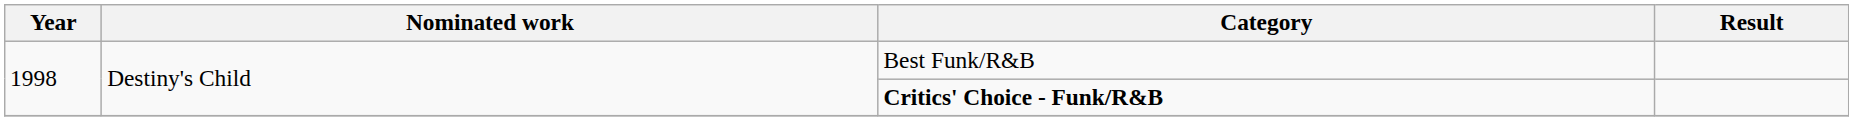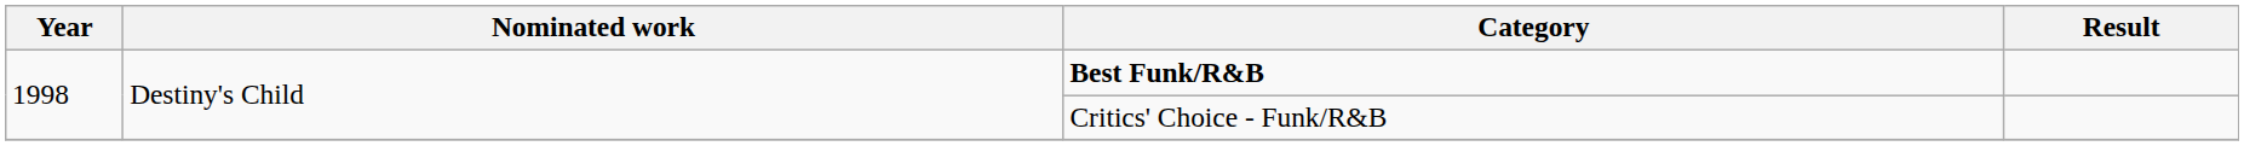Best Funk/R&B | Category: normal -> bold
Critics' Choice - Funk/R&B | Category: bold -> normal
